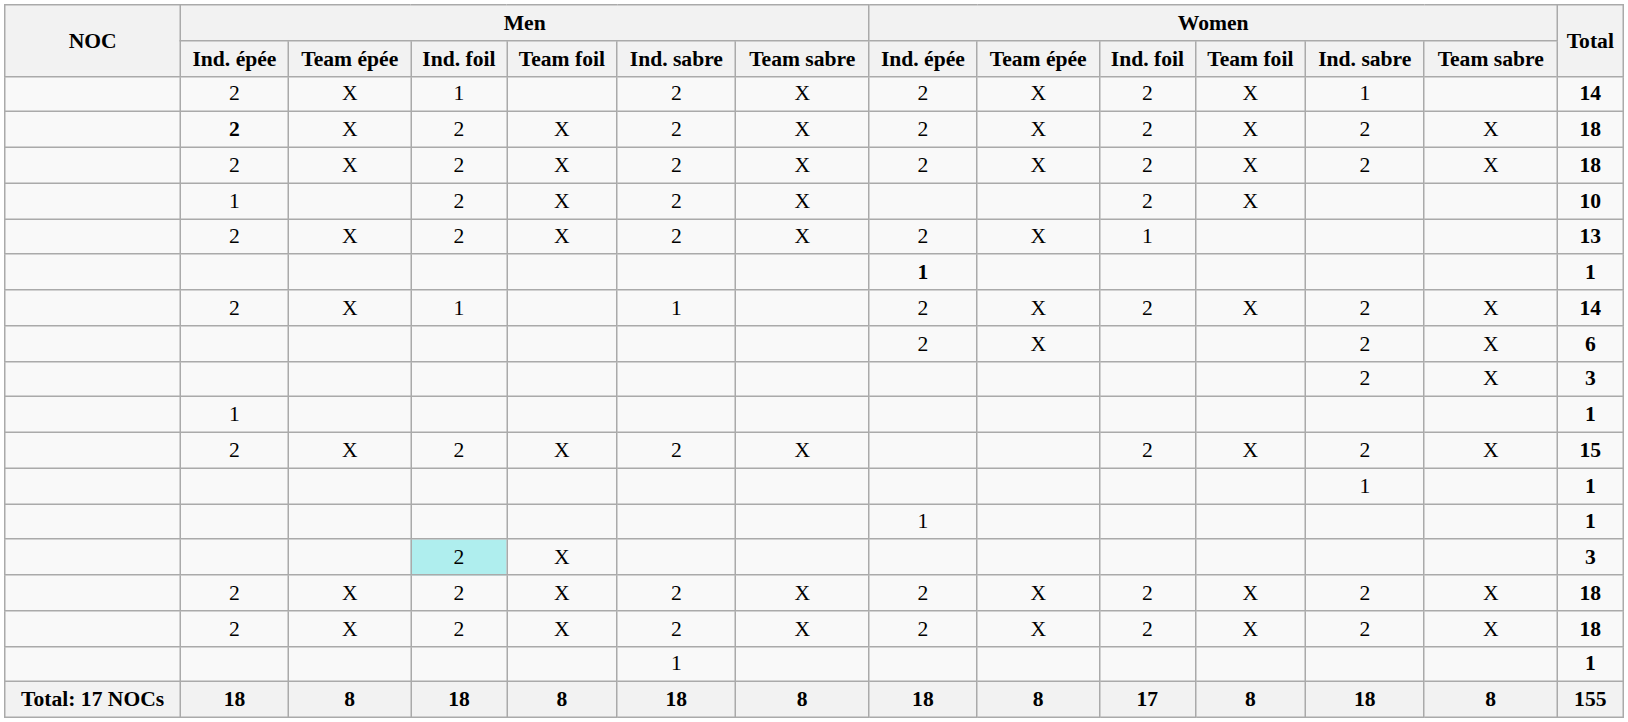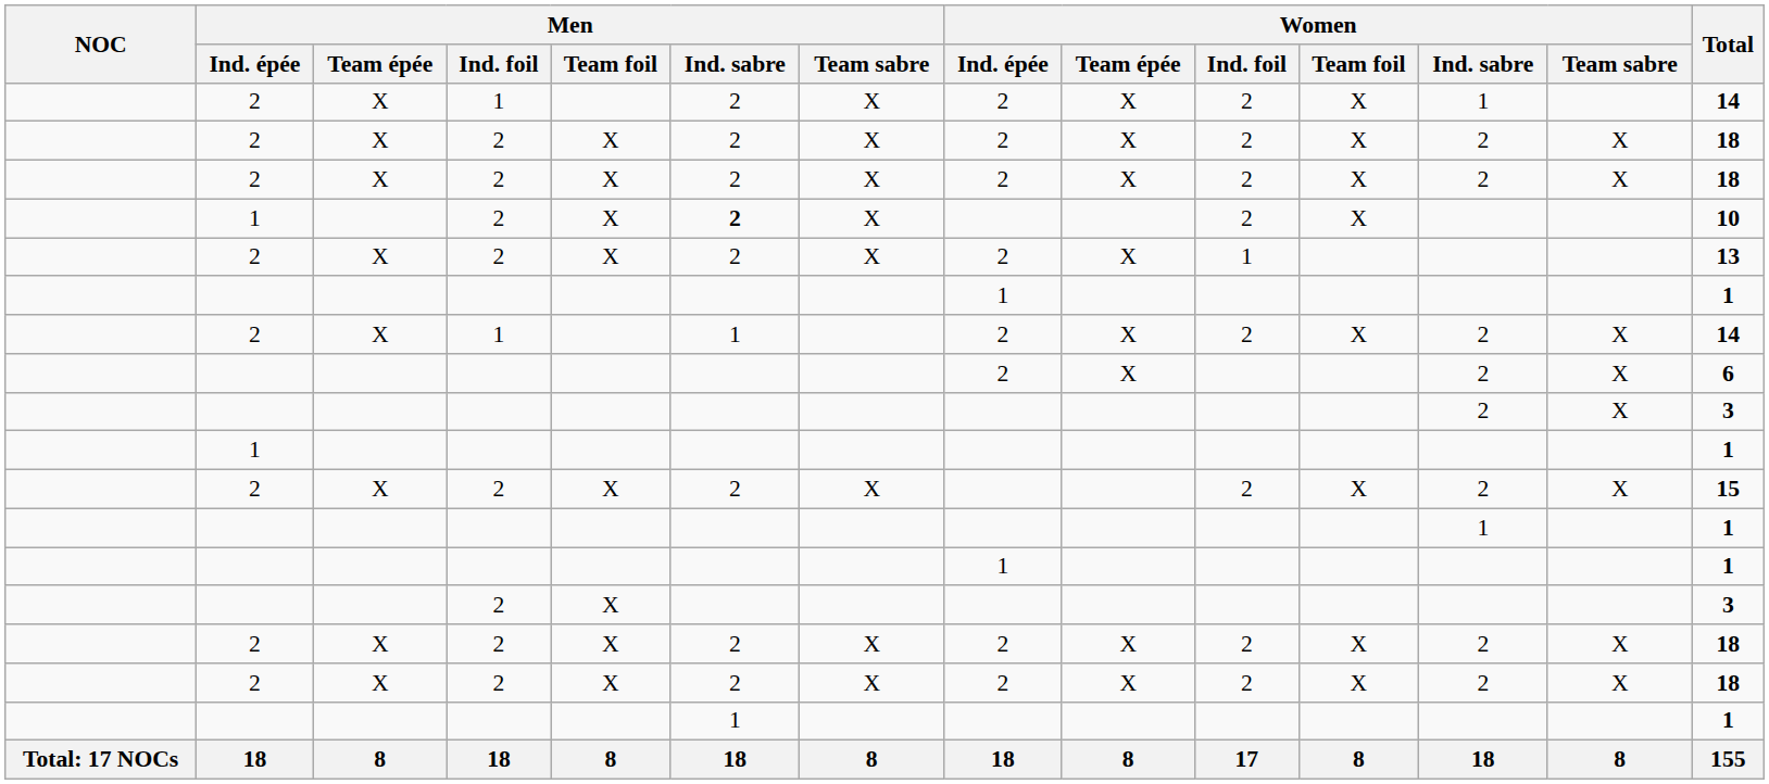row 4 | Men / Ind. épée: bold -> normal
row 6 | Men / Ind. sabre: normal -> bold
row 8 | Women / Ind. épée: bold -> normal
row 16 | Men / Ind. foil: paleturquoise background -> no background
